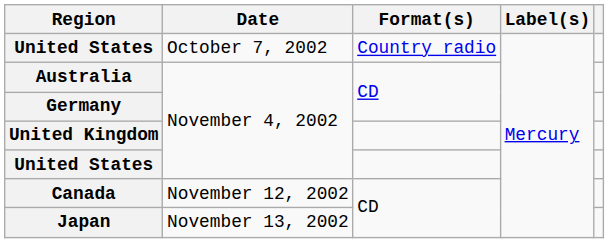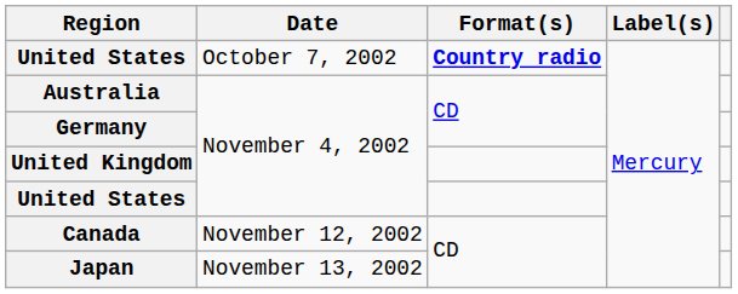United States / October 7, 2002 | Format(s): normal -> bold
